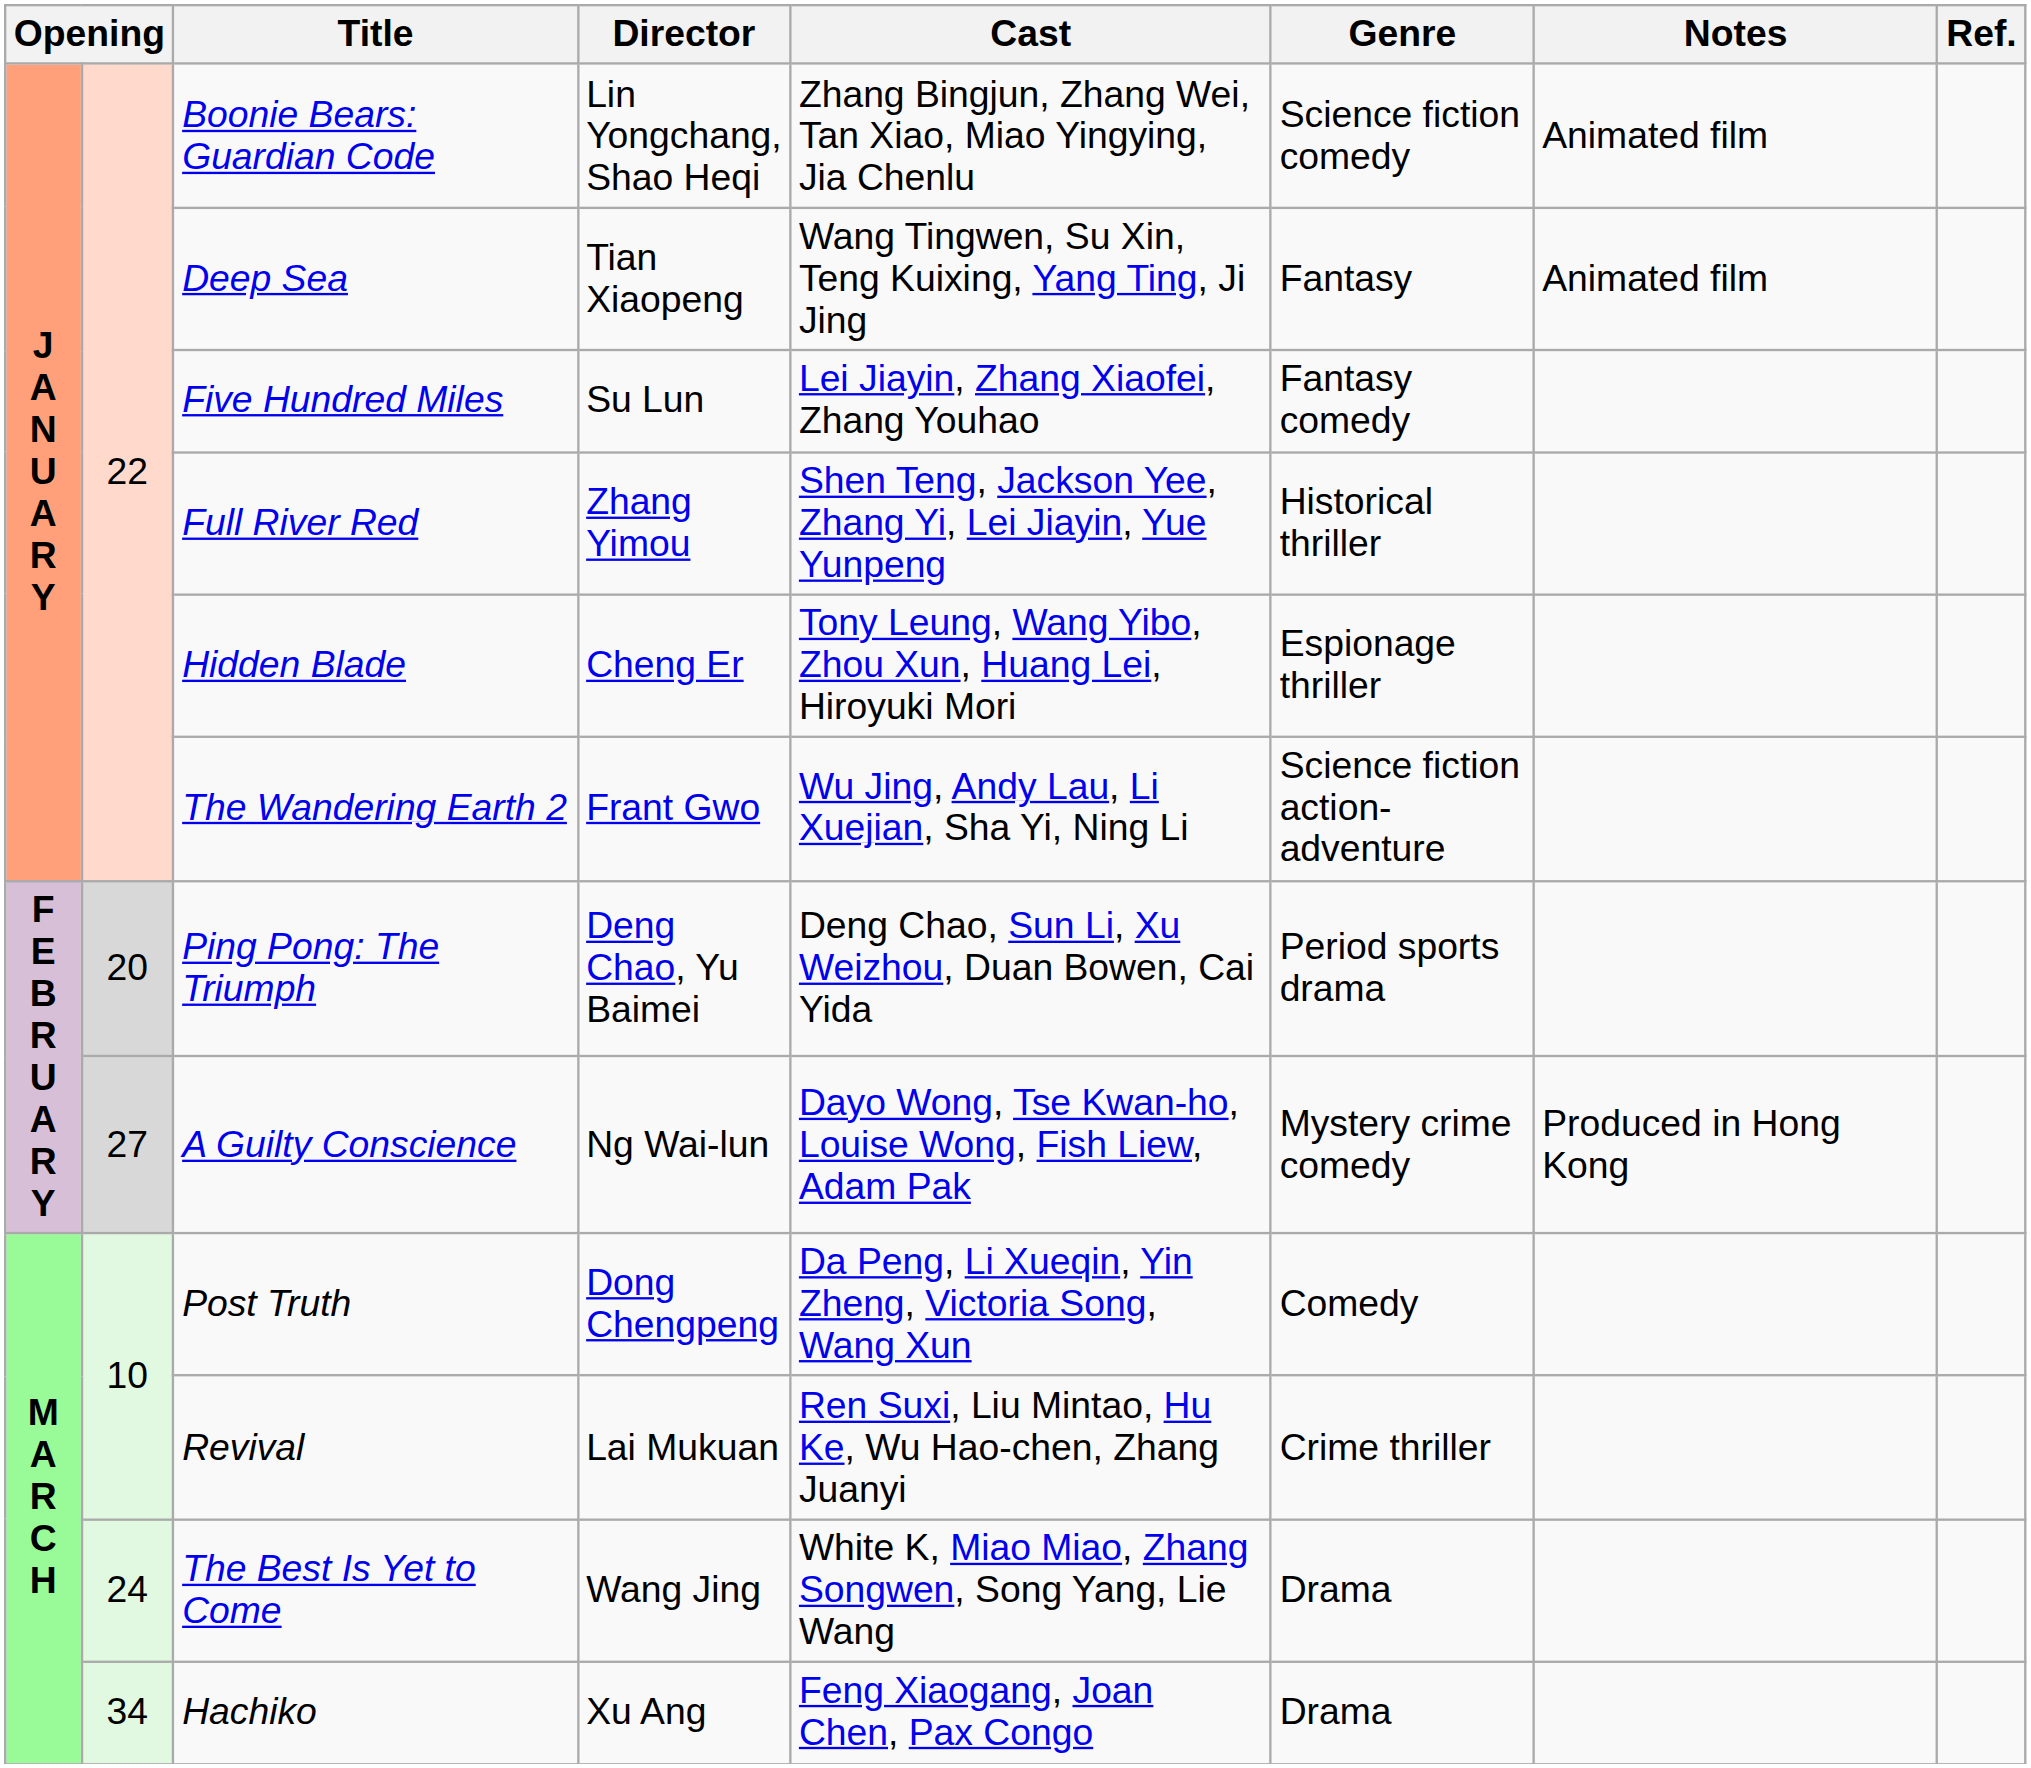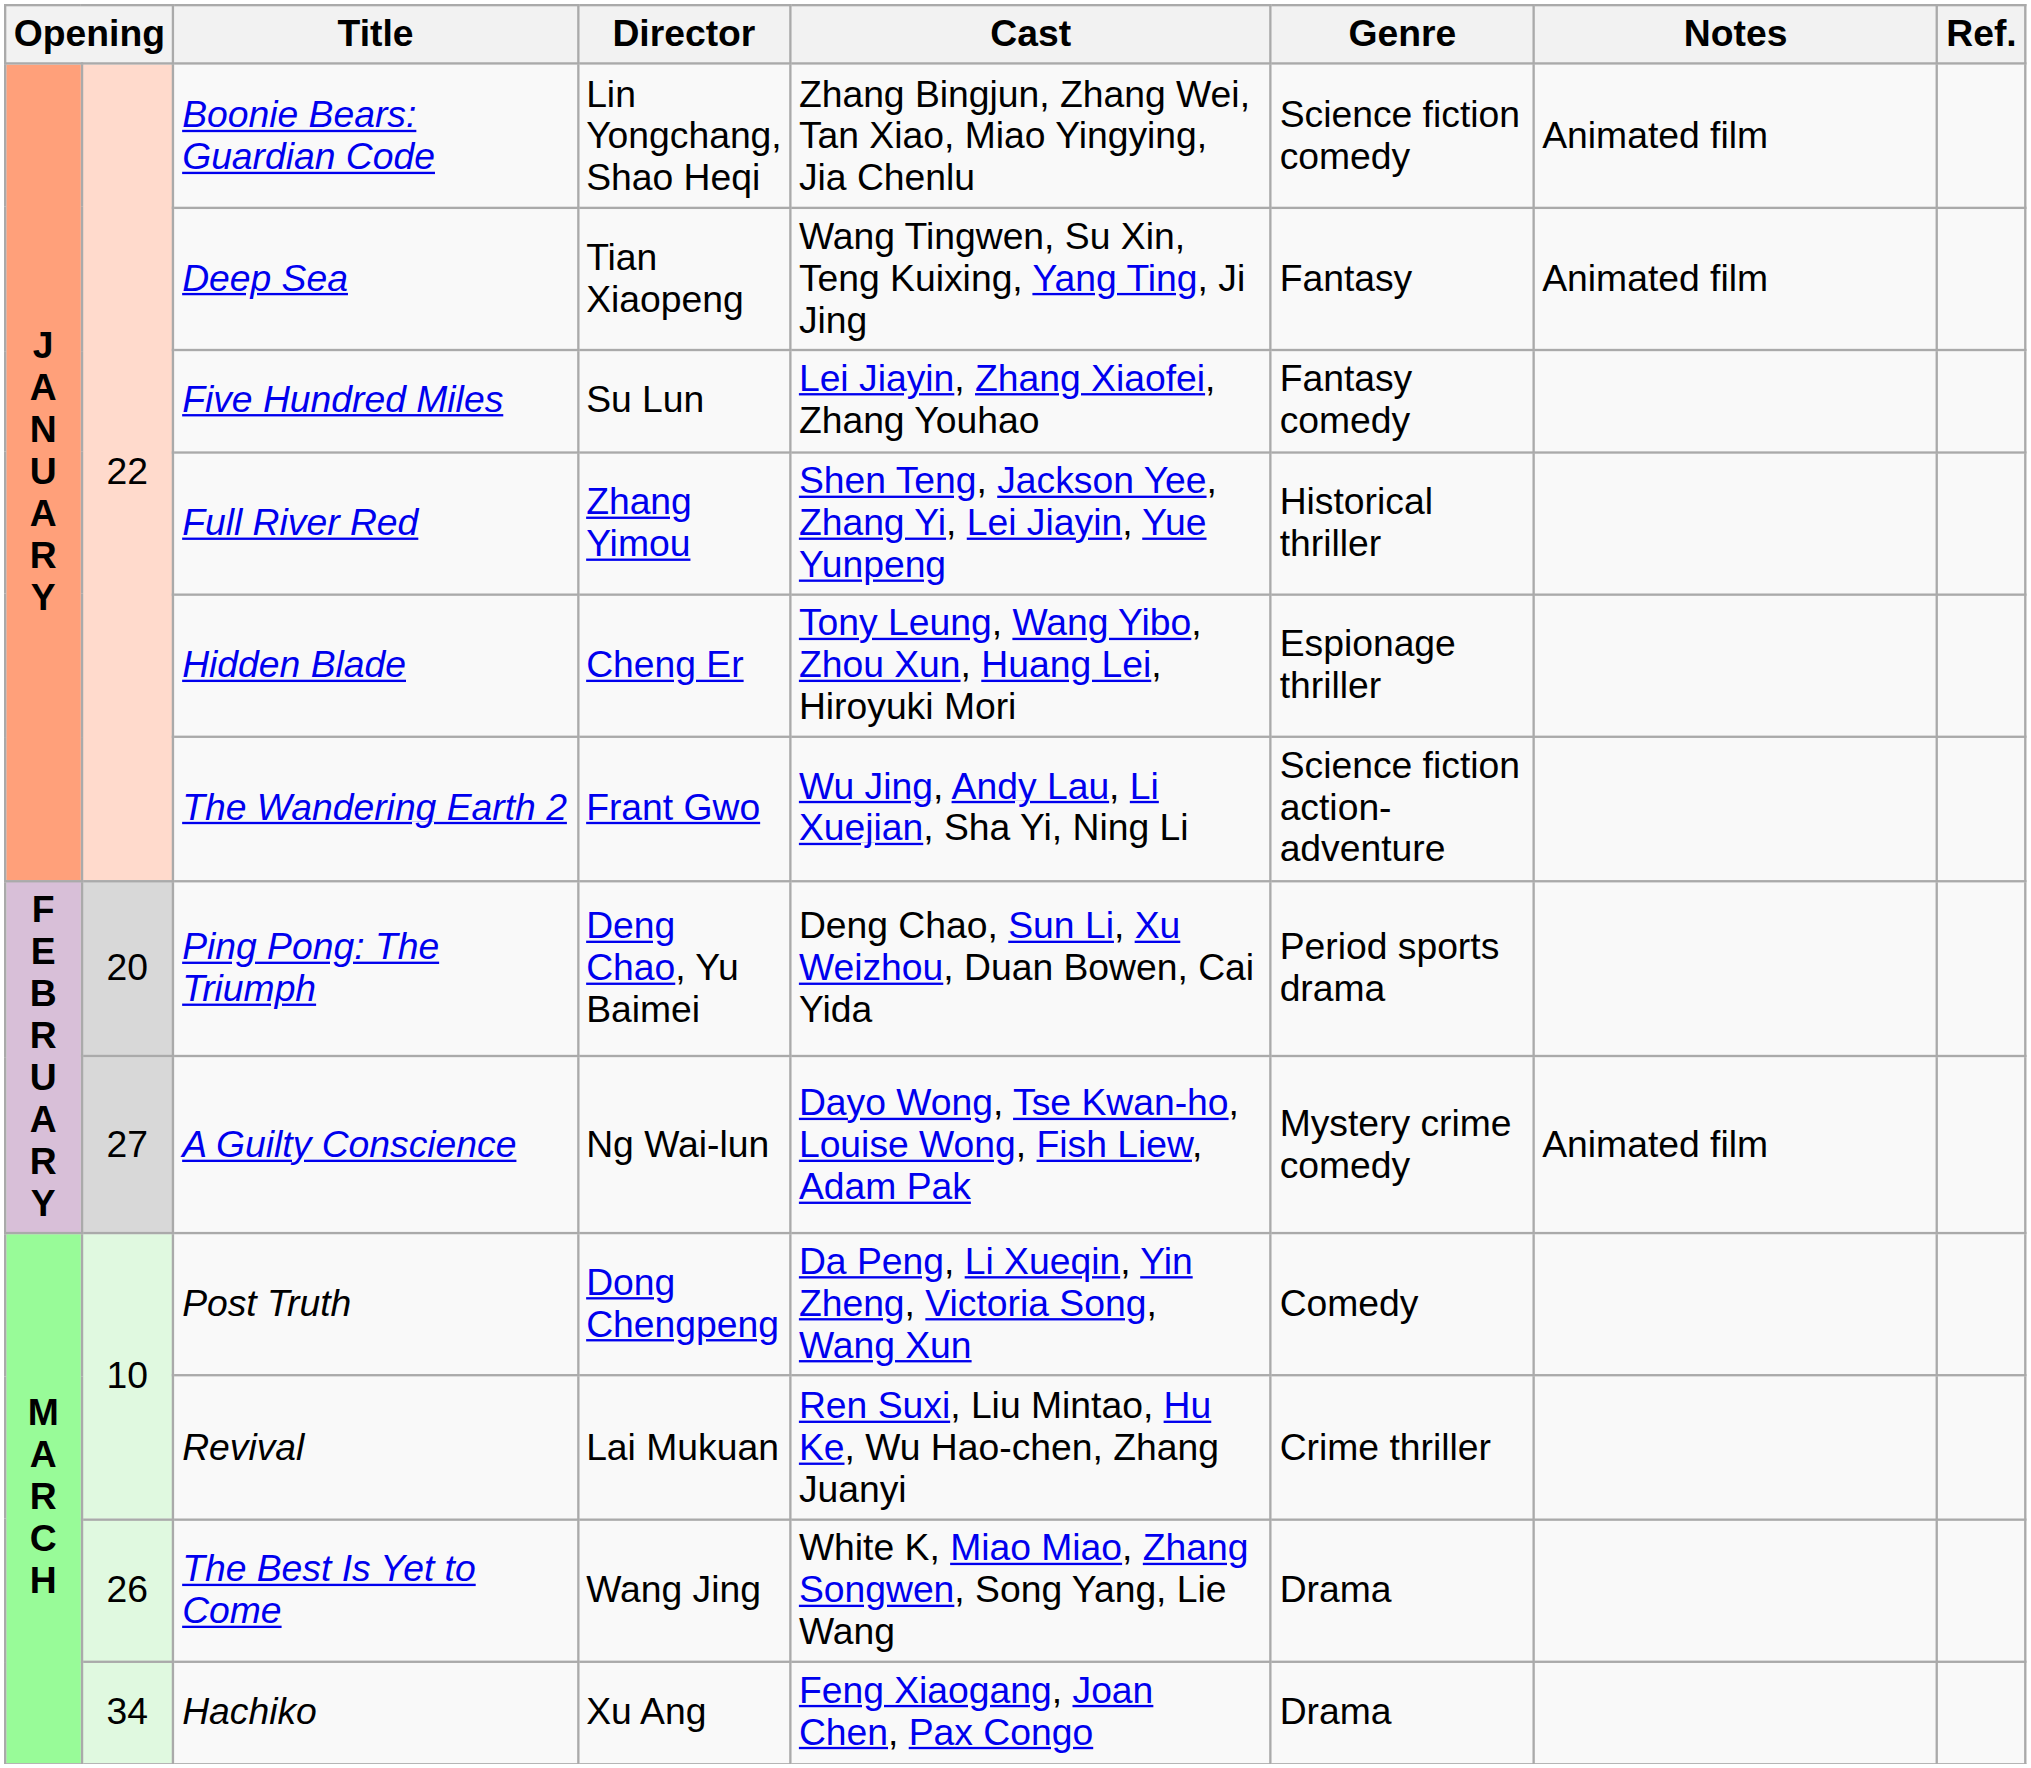A Guilty Conscience | Notes: Produced in Hong Kong -> Animated film
The Best Is Yet to Come | column 2: 24 -> 26
